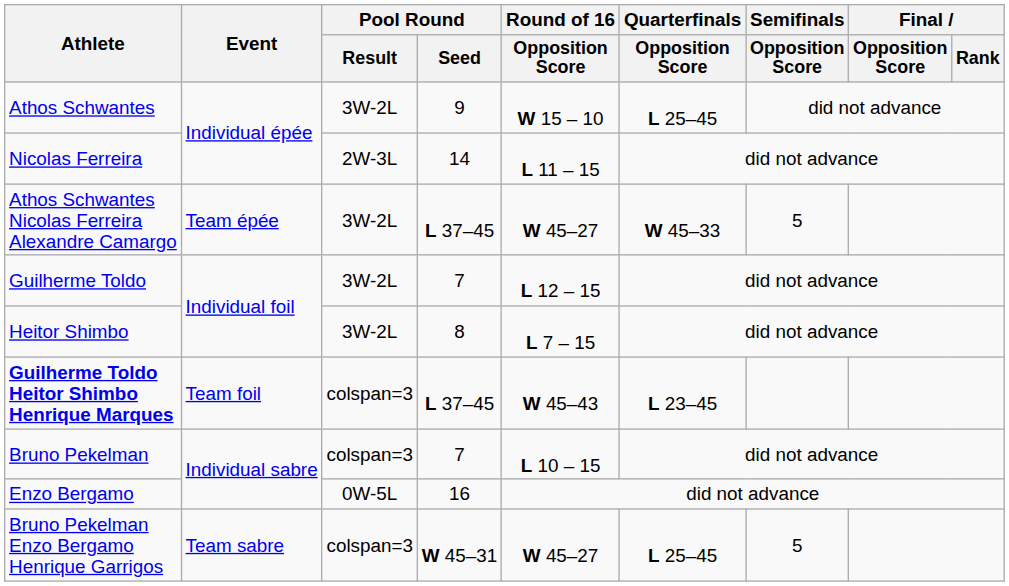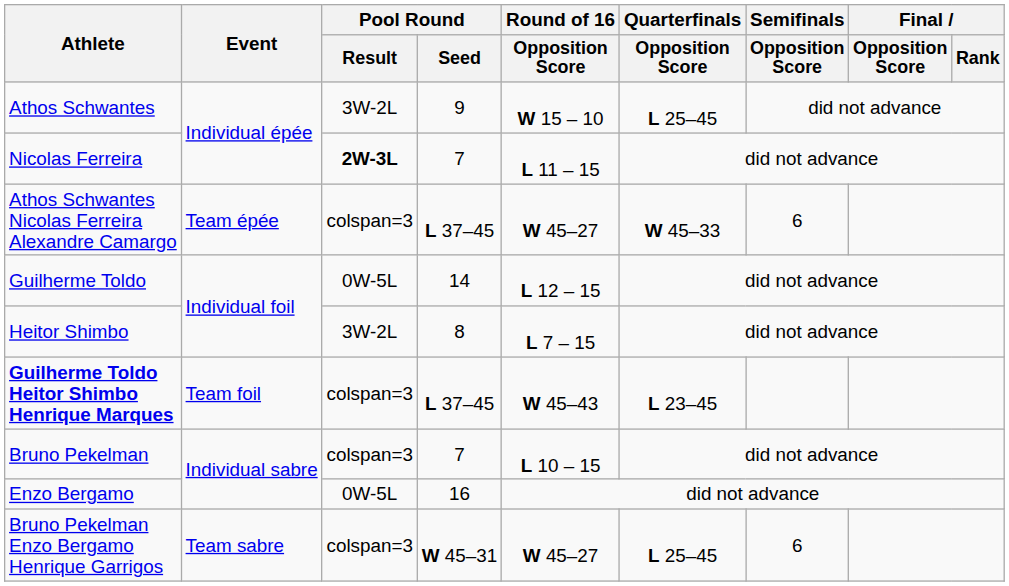Nicolas Ferreira | Pool Round / Result: normal -> bold
Nicolas Ferreira | Pool Round / Seed: 14 -> 7
Athos Schwantes Nicolas Ferreira Alexandre Camargo | Pool Round / Result: 3W-2L -> colspan=3
Athos Schwantes Nicolas Ferreira Alexandre Camargo | Semifinals / Opposition Score: 5 -> 6
Guilherme Toldo | Pool Round / Result: 3W-2L -> 0W-5L
Guilherme Toldo | Pool Round / Seed: 7 -> 14
Bruno Pekelman Enzo Bergamo Henrique Garrigos | Semifinals / Opposition Score: 5 -> 6
